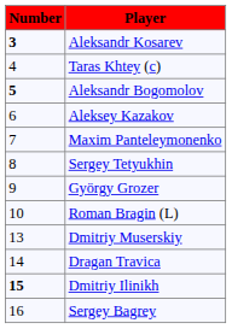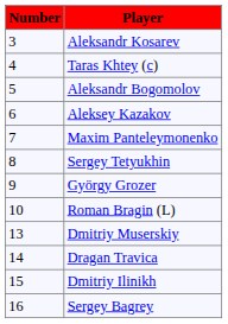Aleksandr Kosarev | Number: bold -> normal
Aleksandr Bogomolov | Number: bold -> normal
Dmitriy Ilinikh | Number: bold -> normal
